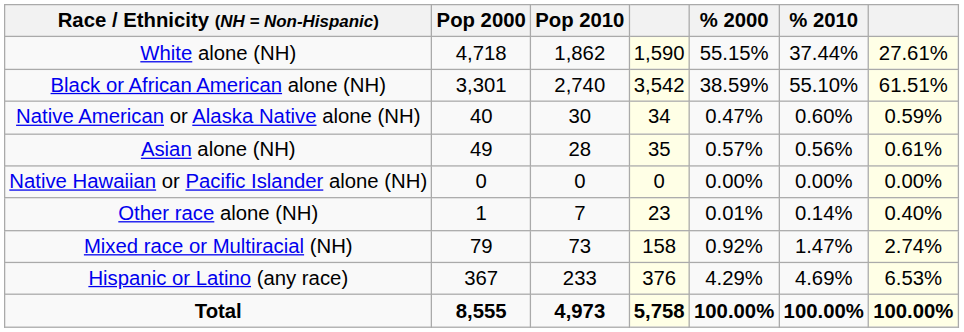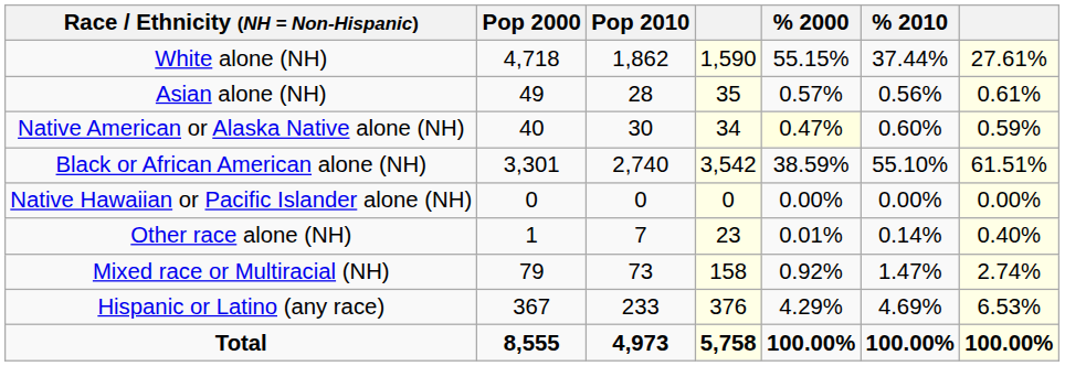rows swapped: Black or African American alone (NH) <-> Asian alone (NH)
Native American or Alaska Native alone (NH) | % 2000: no background -> lightyellow background
